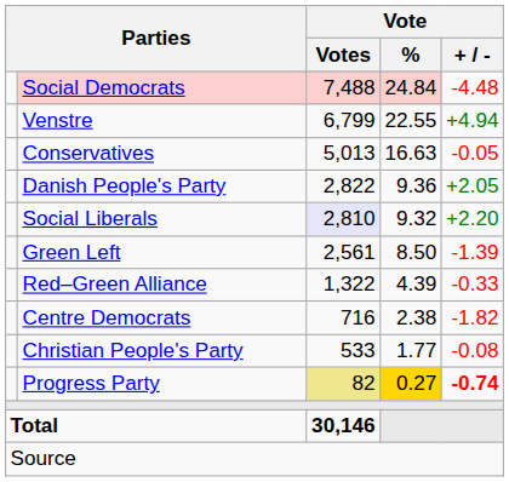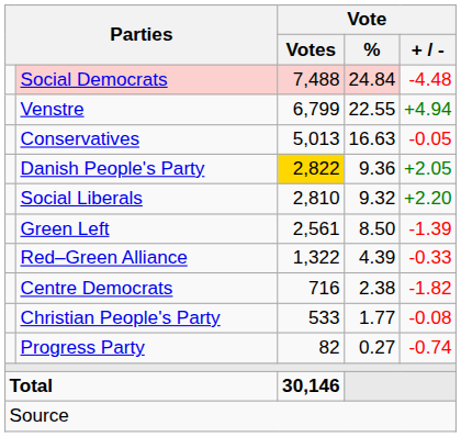Danish People's Party | Vote / Votes: no background -> gold background
Social Liberals | Vote / Votes: lavender background -> no background
Progress Party | Vote / Votes: khaki background -> no background
Progress Party | Vote / %: gold background -> no background
Progress Party | Vote / + / -: bold -> normal
